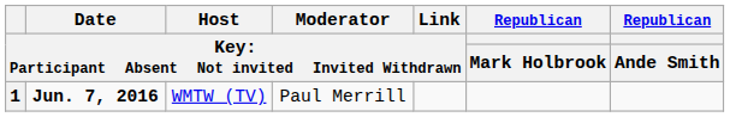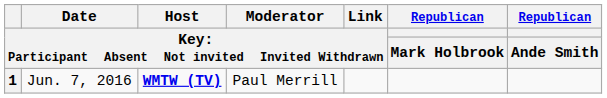1 | column 2: bold -> normal
1 | column 3: normal -> bold
